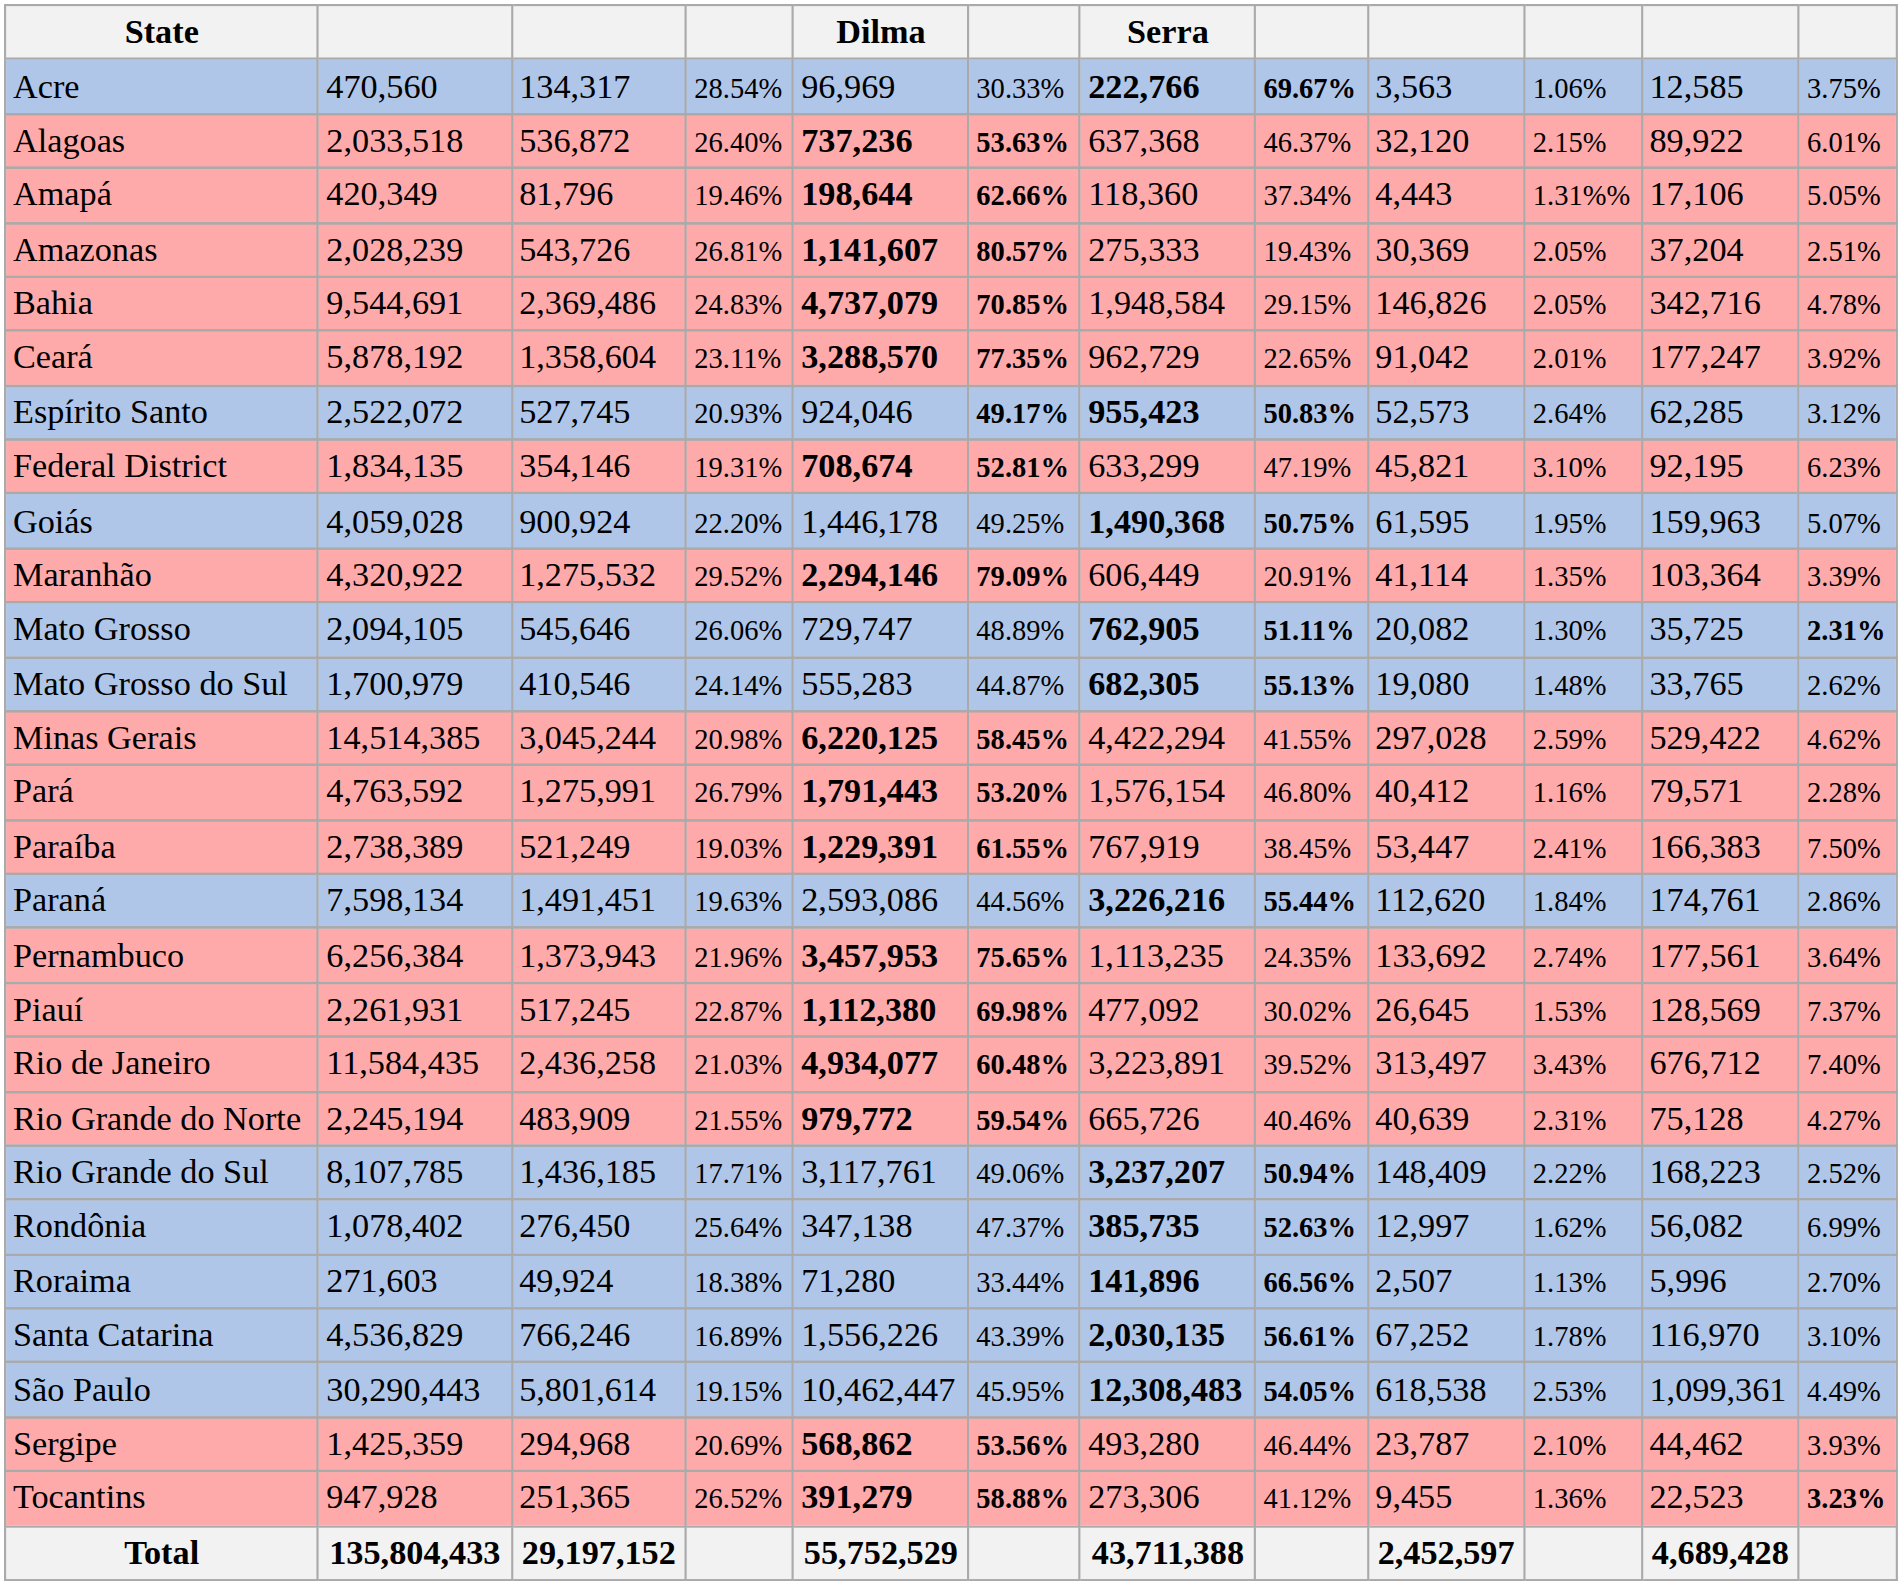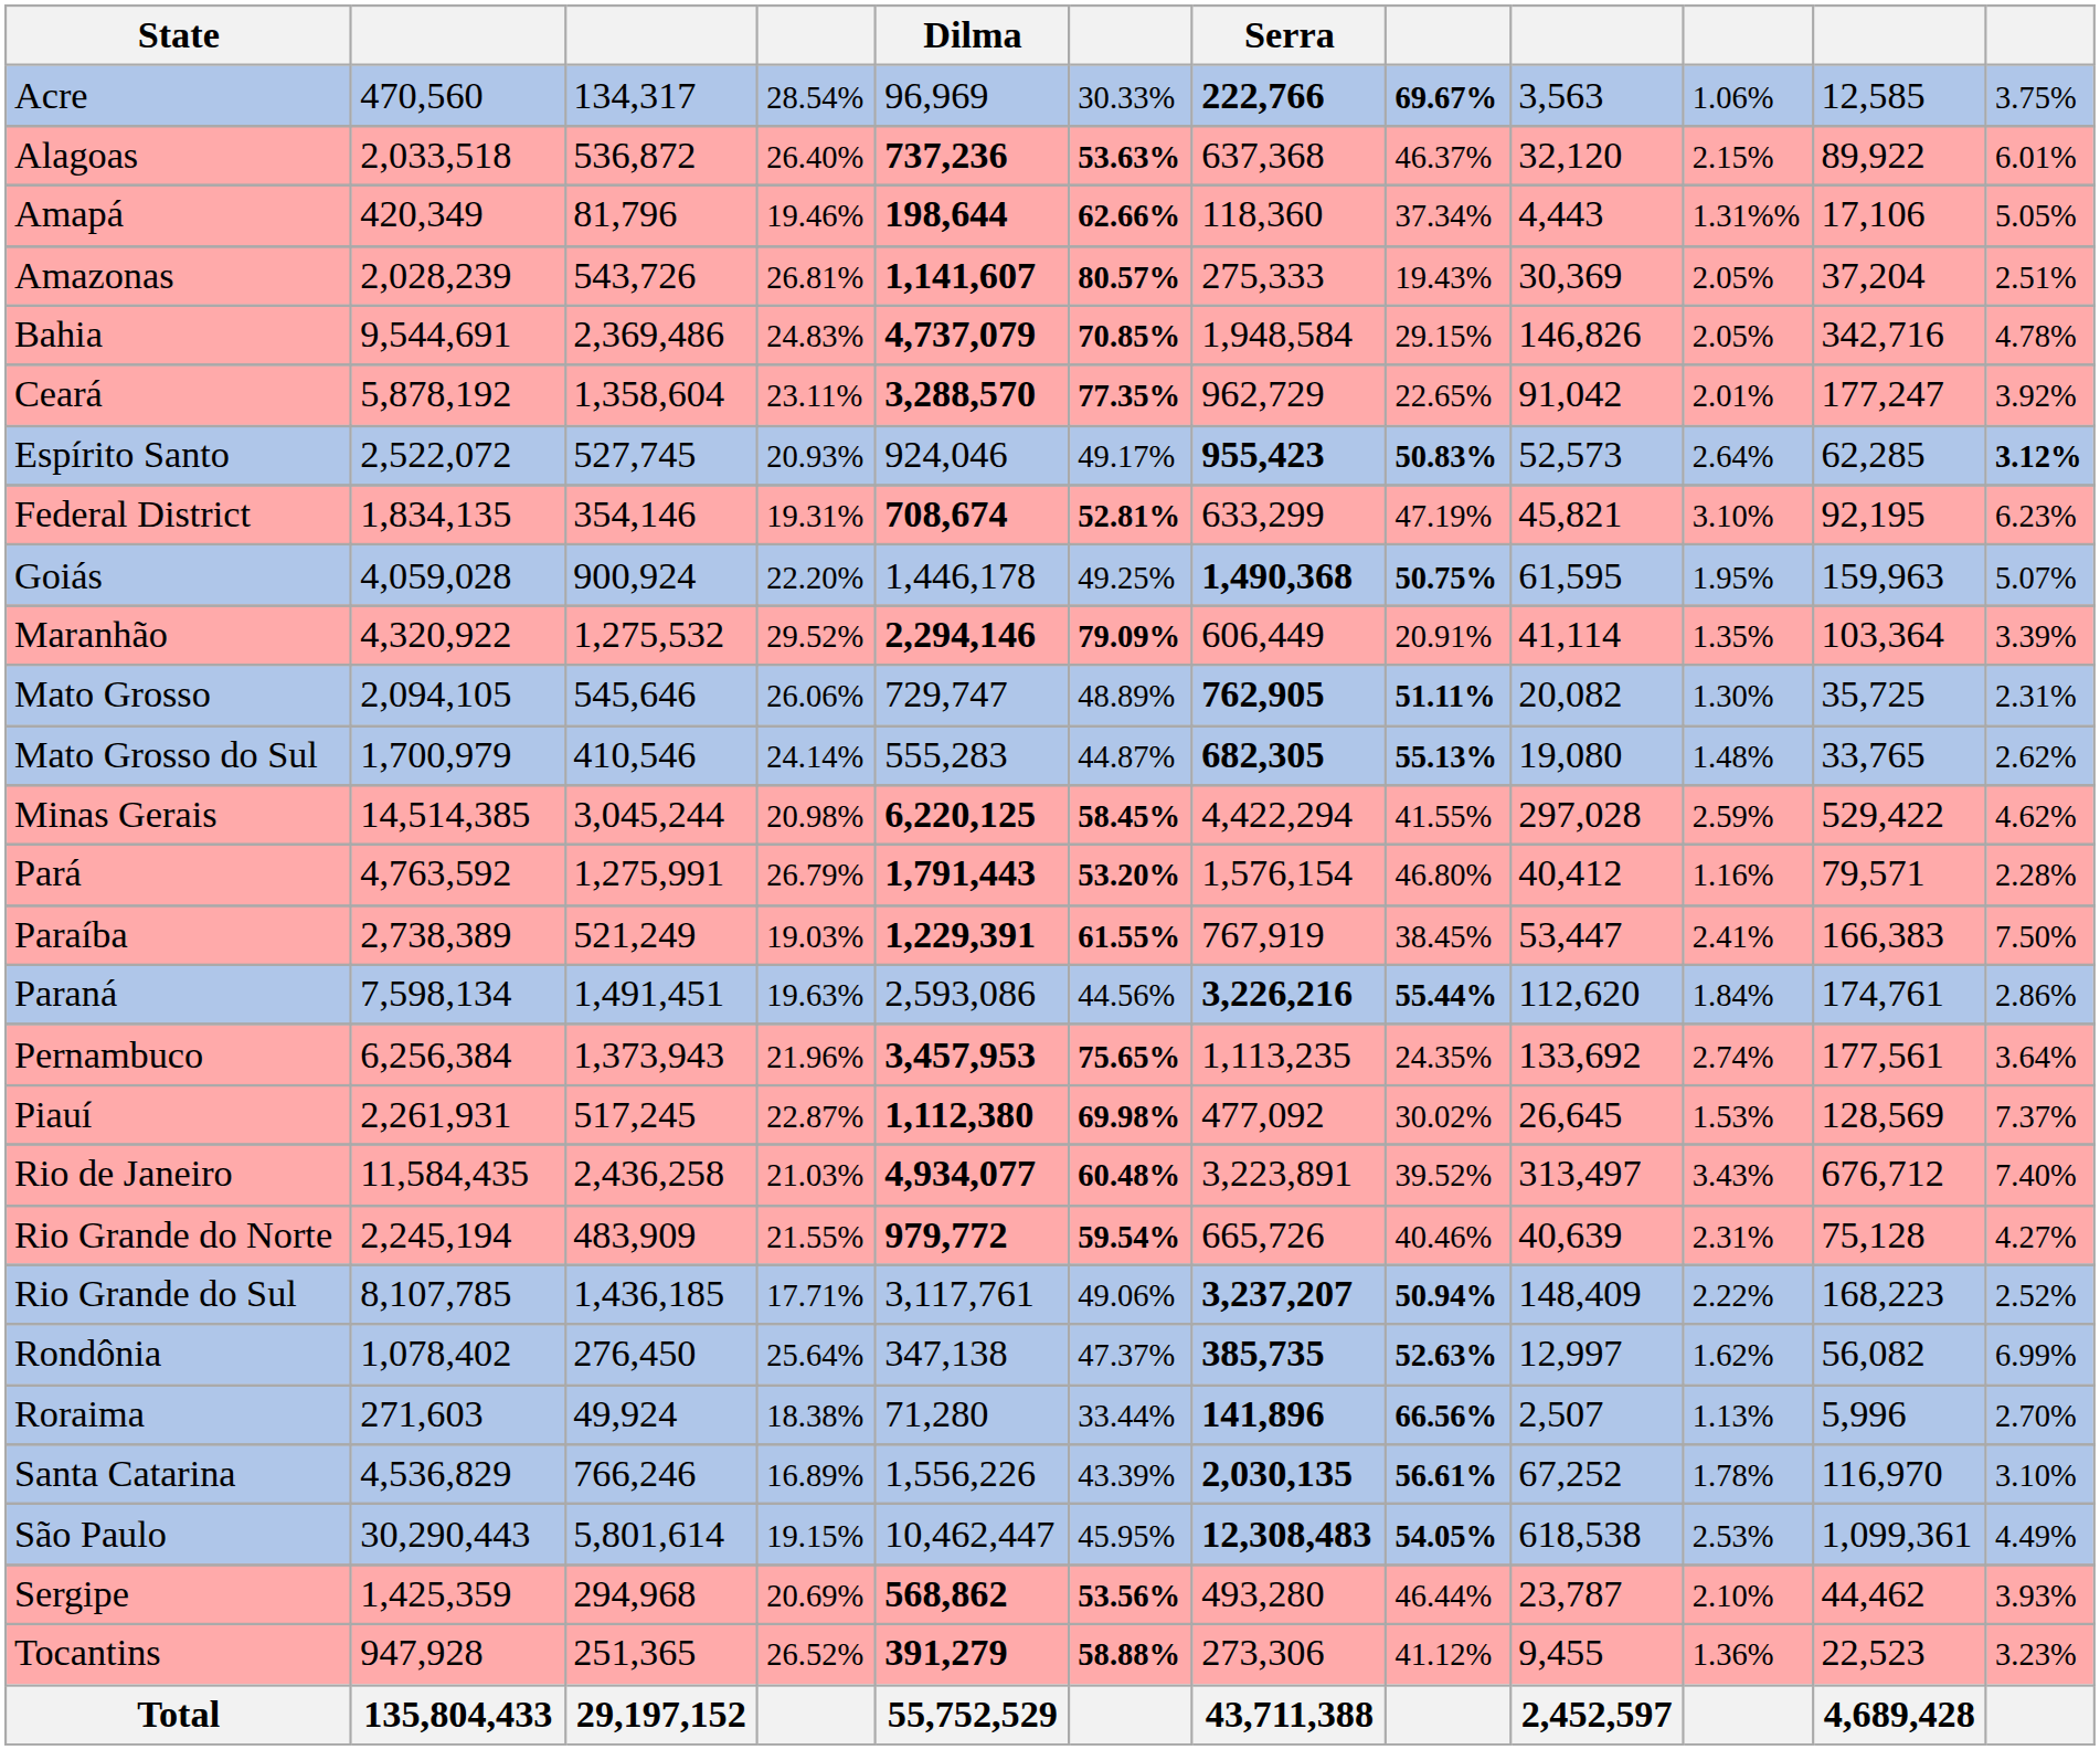Espírito Santo | column 6: bold -> normal
Espírito Santo | column 12: normal -> bold
Mato Grosso | column 12: bold -> normal
Tocantins | column 12: bold -> normal
